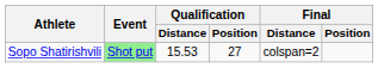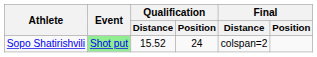Sopo Shatirishvili | Qualification / Distance: 15.53 -> 15.52
Sopo Shatirishvili | Qualification / Position: 27 -> 24
